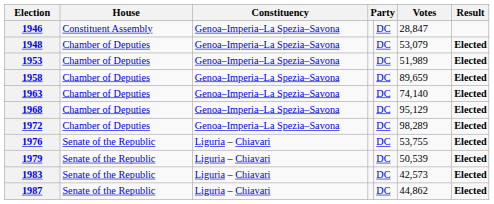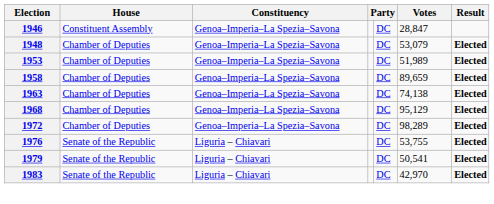1963 | Votes: 74,140 -> 74,138
1979 | Votes: 50,539 -> 50,541
1983 | Votes: 42,573 -> 42,970
- row: 1987 | Senate of the Republic | Liguria – Chiavari | DC | 44,862 | Elected
